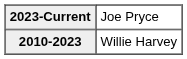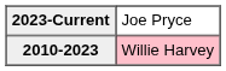2010-2023 | column 2: no background -> pink background
